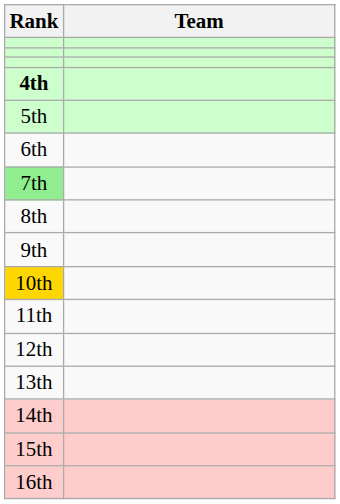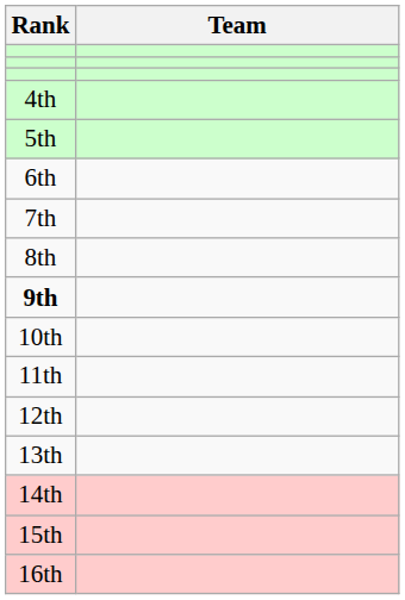row 5 | Rank: bold -> normal
row 8 | Rank: lightgreen background -> no background
row 10 | Rank: normal -> bold
row 11 | Rank: gold background -> no background
